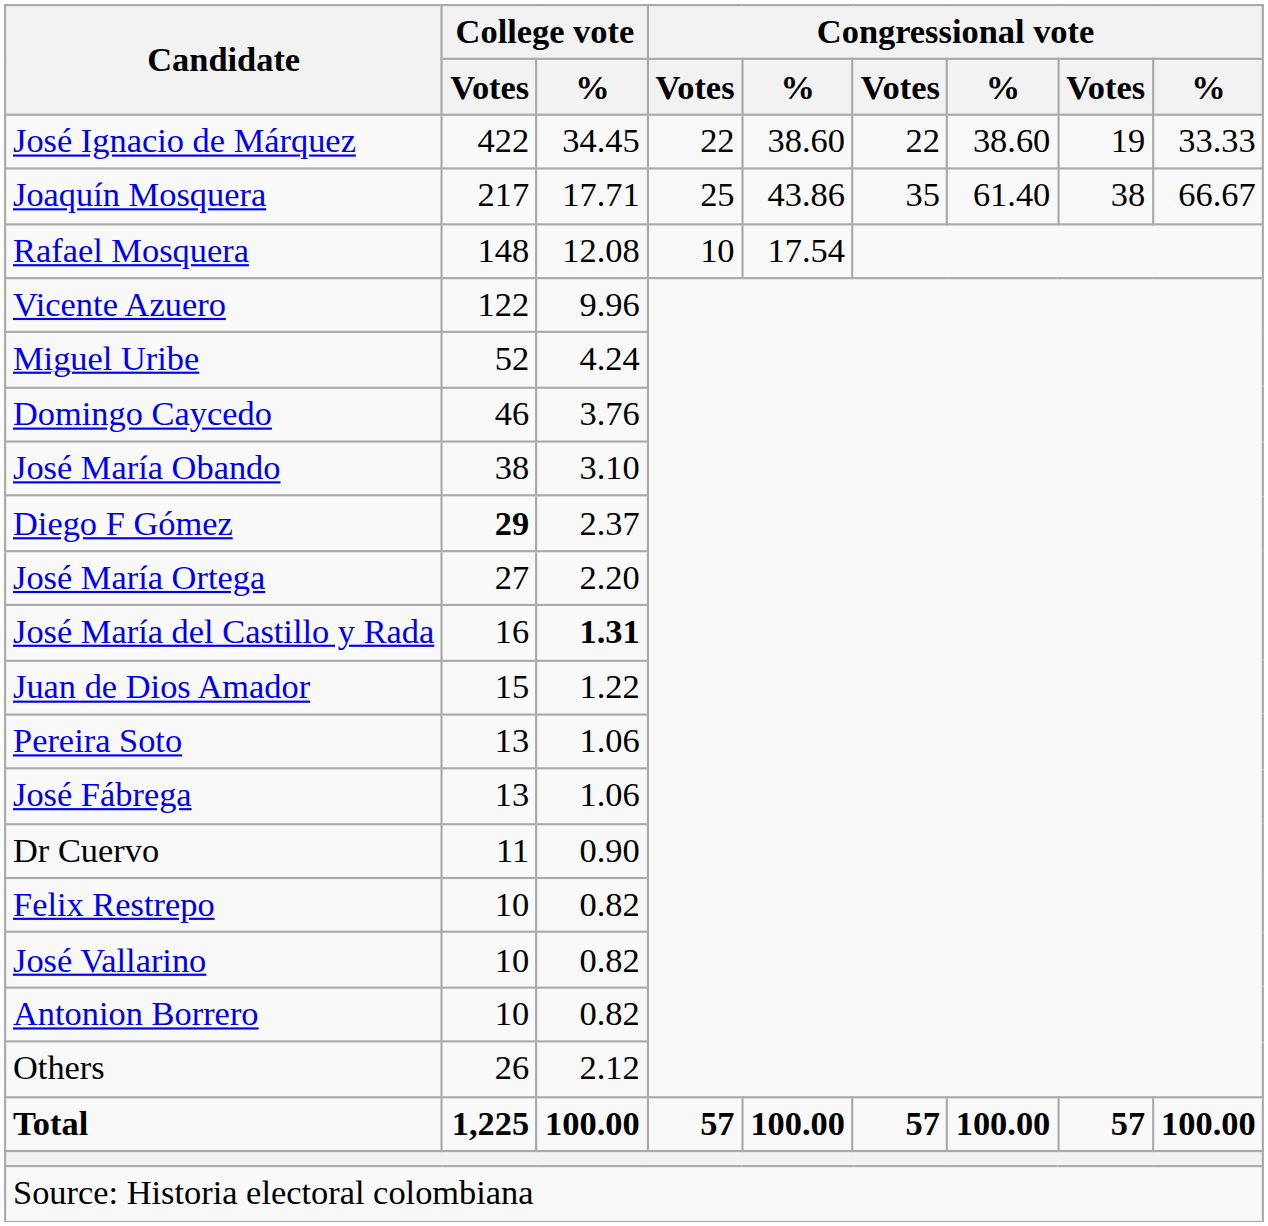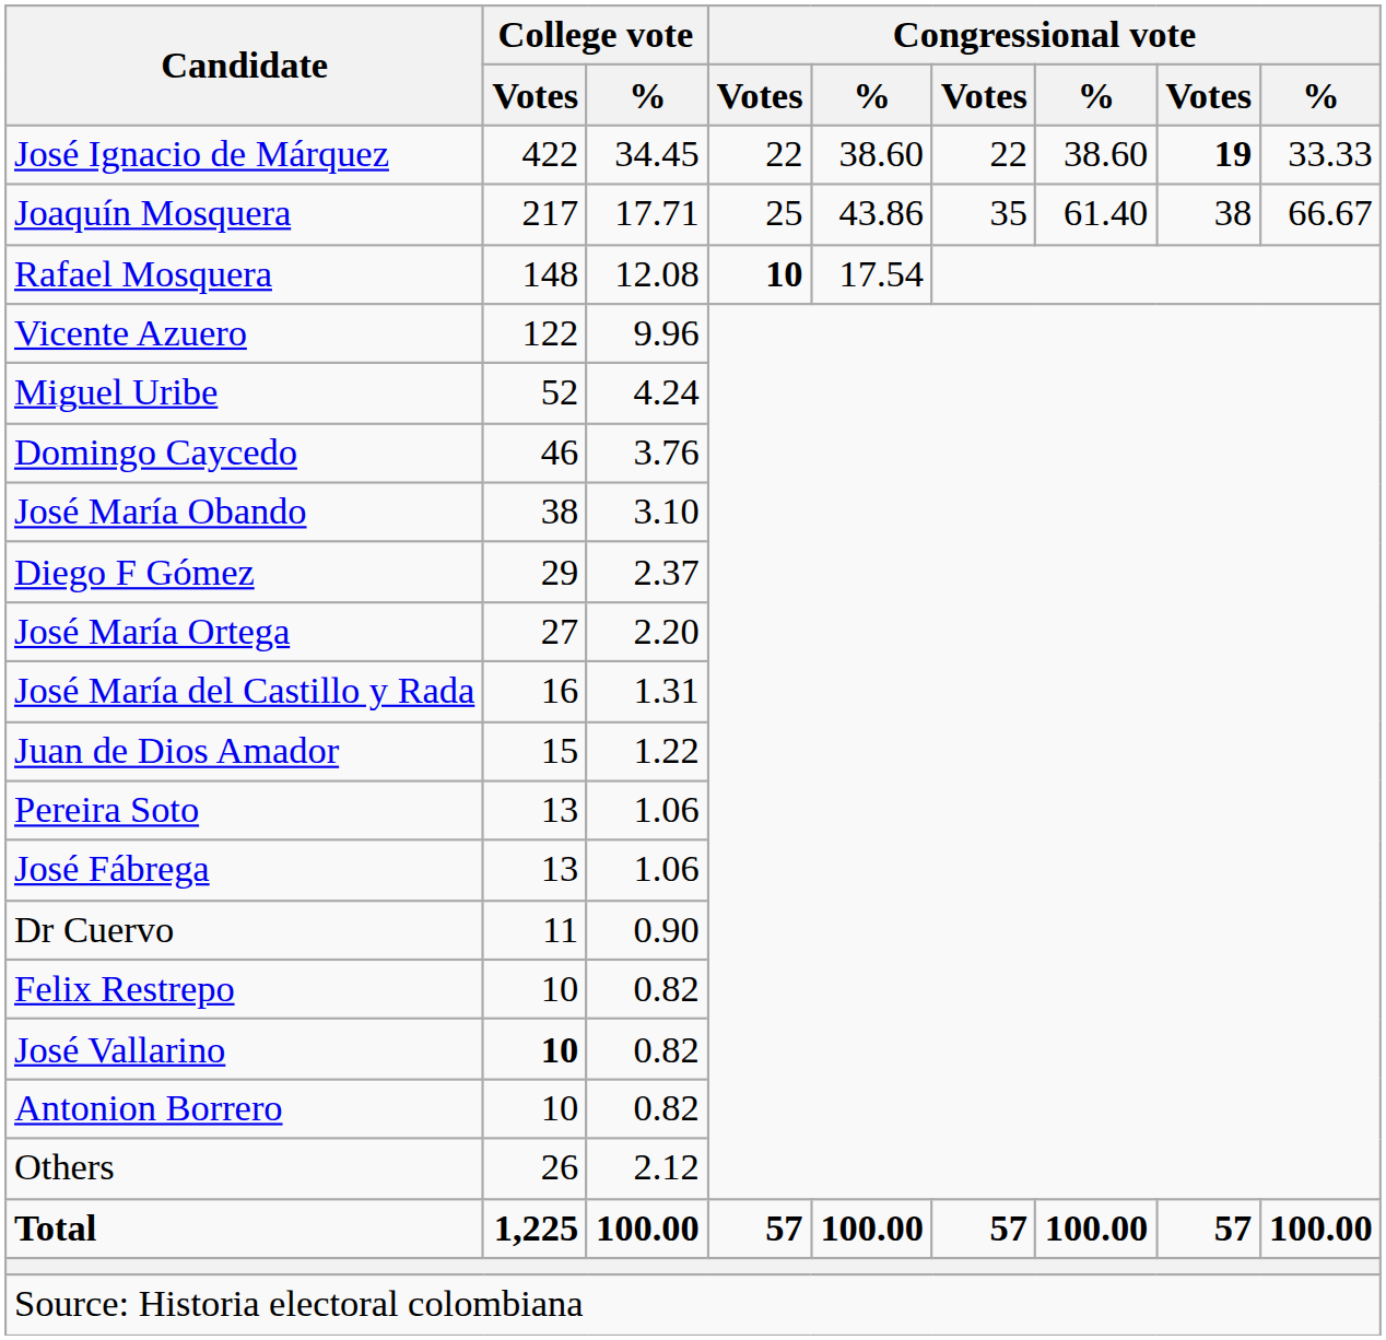José Ignacio de Márquez | column 8: normal -> bold
Rafael Mosquera | column 4: normal -> bold
Diego F Gómez | College vote / Votes: bold -> normal
José María del Castillo y Rada | College vote / %: bold -> normal
José Vallarino | College vote / Votes: normal -> bold
